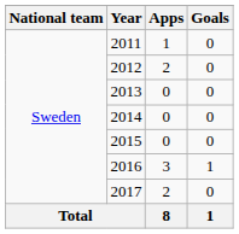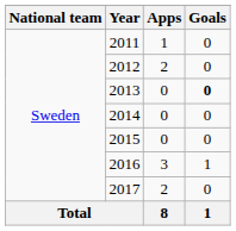2013 | Goals: normal -> bold
